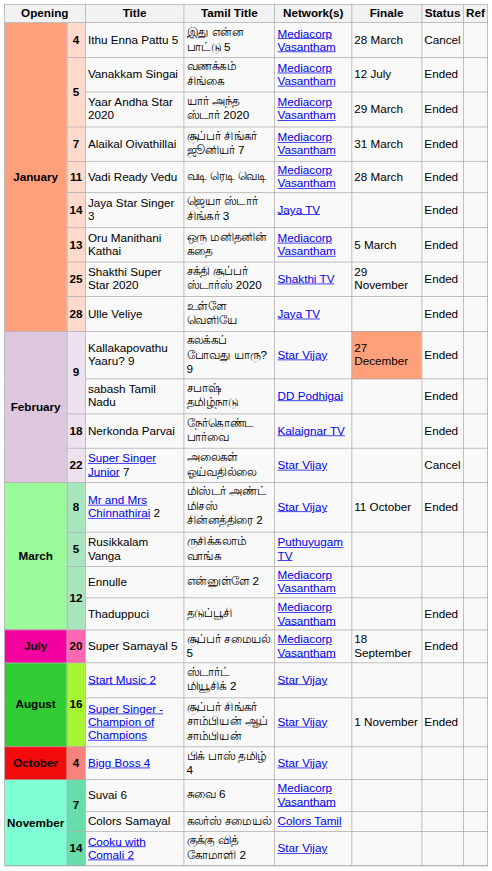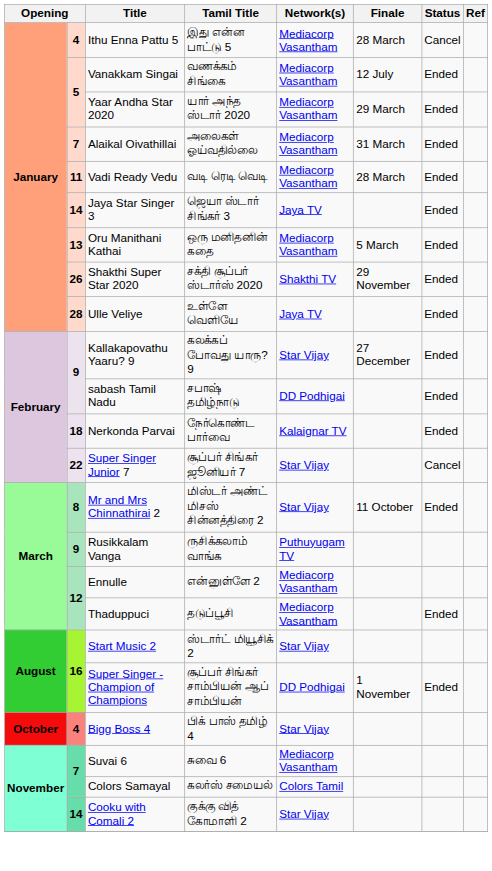Alaikal Oivathillai | Tamil Title: சூப்பர் சிங்கர் ஜூனியர் 7 -> அலைகள் ஓய்வதில்லை
Shakthi Super Star 2020 | column 2: 25 -> 26
Kallakapovathu Yaaru? 9 | Finale: lightsalmon background -> no background
Super Singer Junior 7 | Tamil Title: அலைகள் ஓய்வதில்லை -> சூப்பர் சிங்கர் ஜூனியர் 7
Rusikkalam Vanga | column 2: 5 -> 9
- row: July | 20 | Super Samayal 5 | சூப்பர் சமையல் 5 | Mediacorp Vasantham | 18 September | Ended
Super Singer - Champion of Champions | Network(s): Star Vijay -> DD Podhigai
